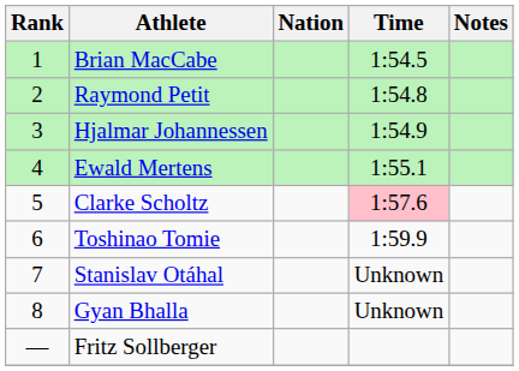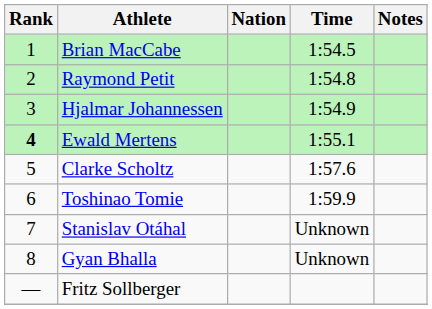Ewald Mertens | Rank: normal -> bold
Clarke Scholtz | Time: pink background -> no background
